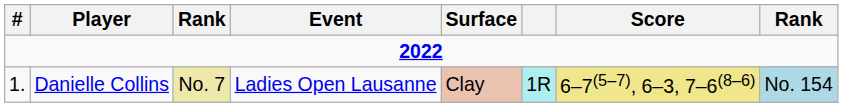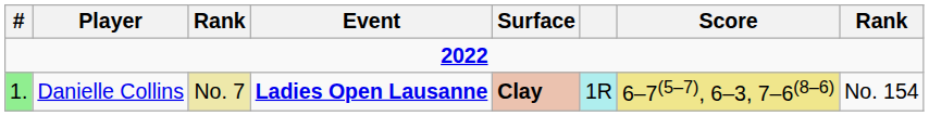Danielle Collins | #: no background -> lightgreen background
Danielle Collins | Event: normal -> bold
Danielle Collins | Surface: normal -> bold
Danielle Collins | column 8: lightblue background -> no background
